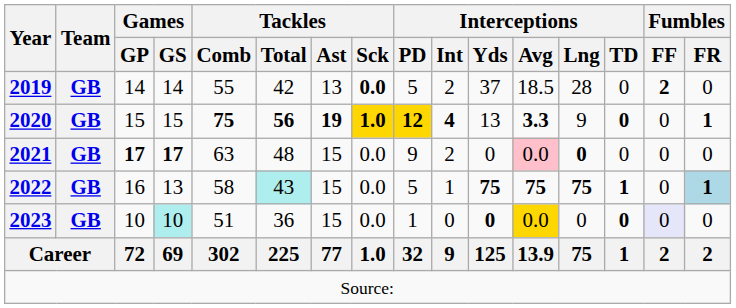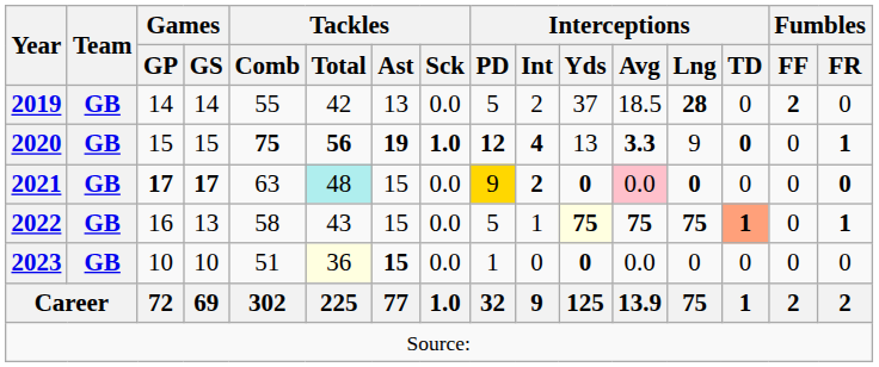2019 | Tackles / Sck: bold -> normal
2019 | Interceptions / Lng: normal -> bold
2020 | Tackles / Sck: gold background -> no background
2020 | Interceptions / PD: gold background -> no background
2021 | Tackles / Total: no background -> paleturquoise background
2021 | Interceptions / PD: no background -> gold background
2021 | Interceptions / Int: normal -> bold
2021 | Interceptions / Yds: normal -> bold
2021 | Fumbles / FR: normal -> bold
2022 | Tackles / Total: paleturquoise background -> no background
2022 | Interceptions / Yds: no background -> lightyellow background
2022 | Interceptions / TD: no background -> lightsalmon background
2022 | Fumbles / FR: lightblue background -> no background
2023 | Games / GS: paleturquoise background -> no background
2023 | Tackles / Total: no background -> lightyellow background
2023 | Tackles / Ast: normal -> bold
2023 | Interceptions / Avg: gold background -> no background
2023 | Interceptions / TD: bold -> normal
2023 | Fumbles / FF: lavender background -> no background
